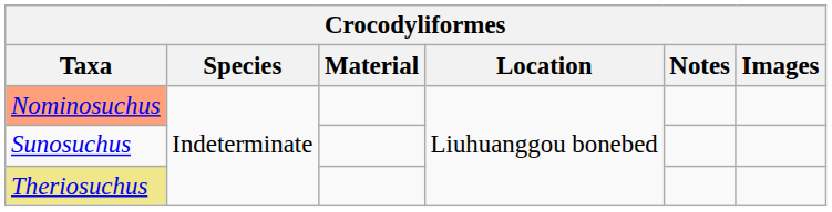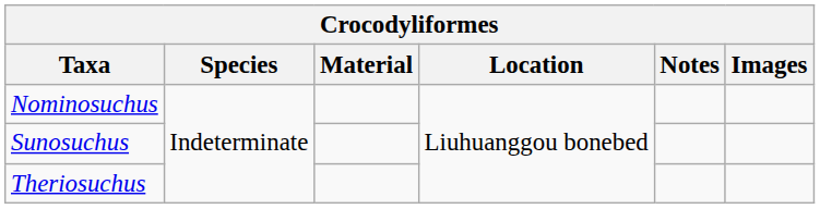Nominosuchus | Taxa: lightsalmon background -> no background
Theriosuchus | Taxa: khaki background -> no background
